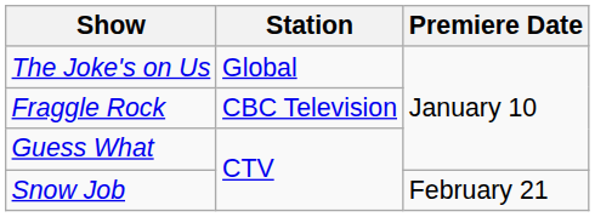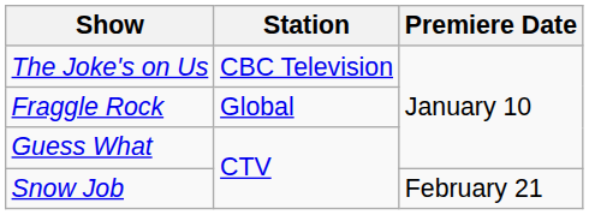The Joke's on Us | Station: Global -> CBC Television
Fraggle Rock | Station: CBC Television -> Global
